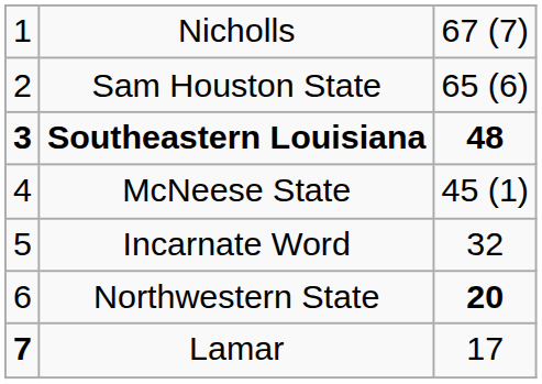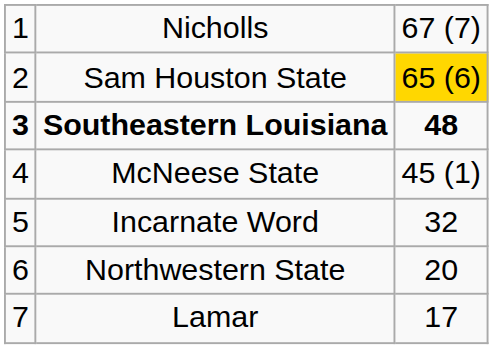Sam Houston State | column 3: no background -> gold background
Northwestern State | column 3: bold -> normal
Lamar | column 1: bold -> normal
